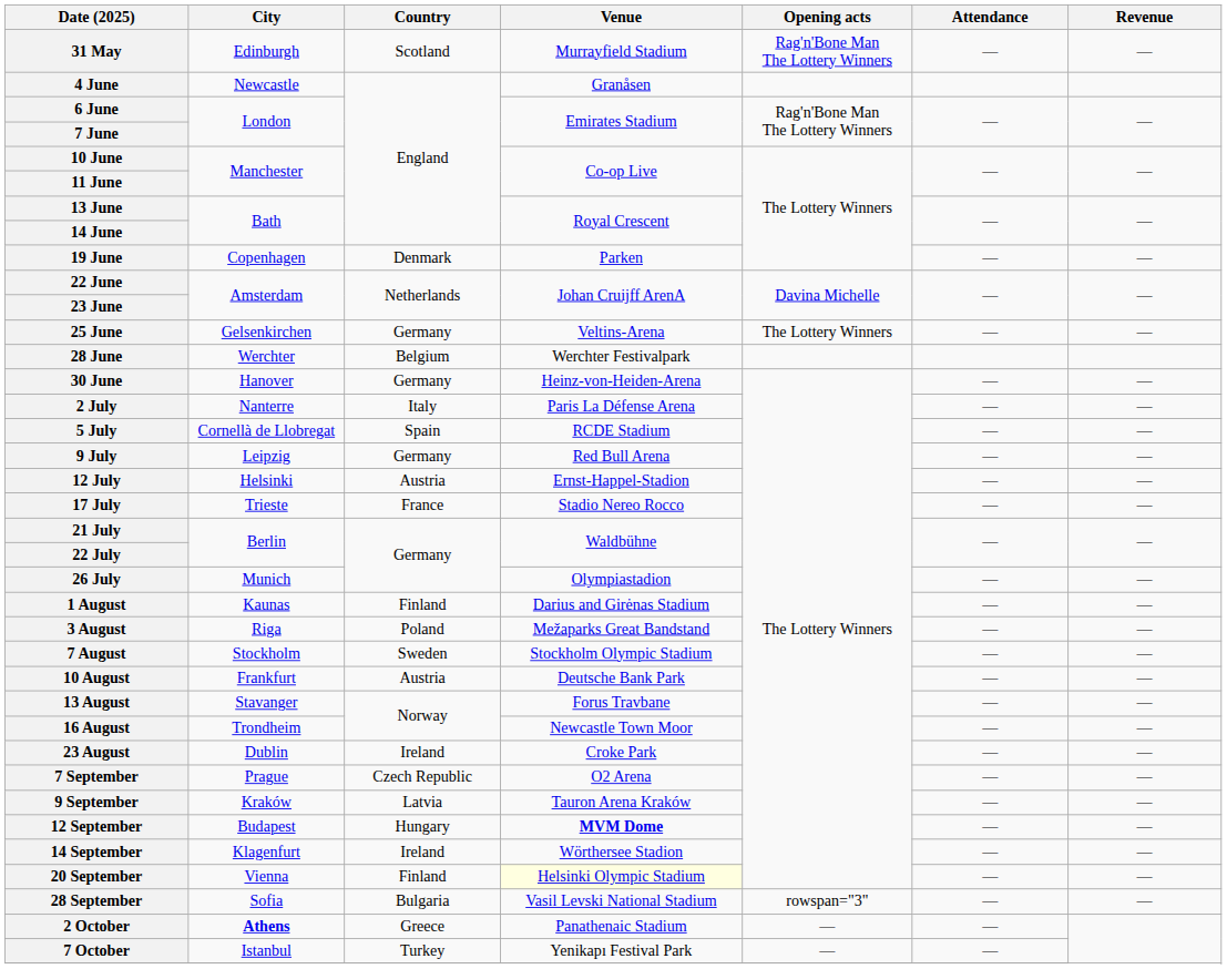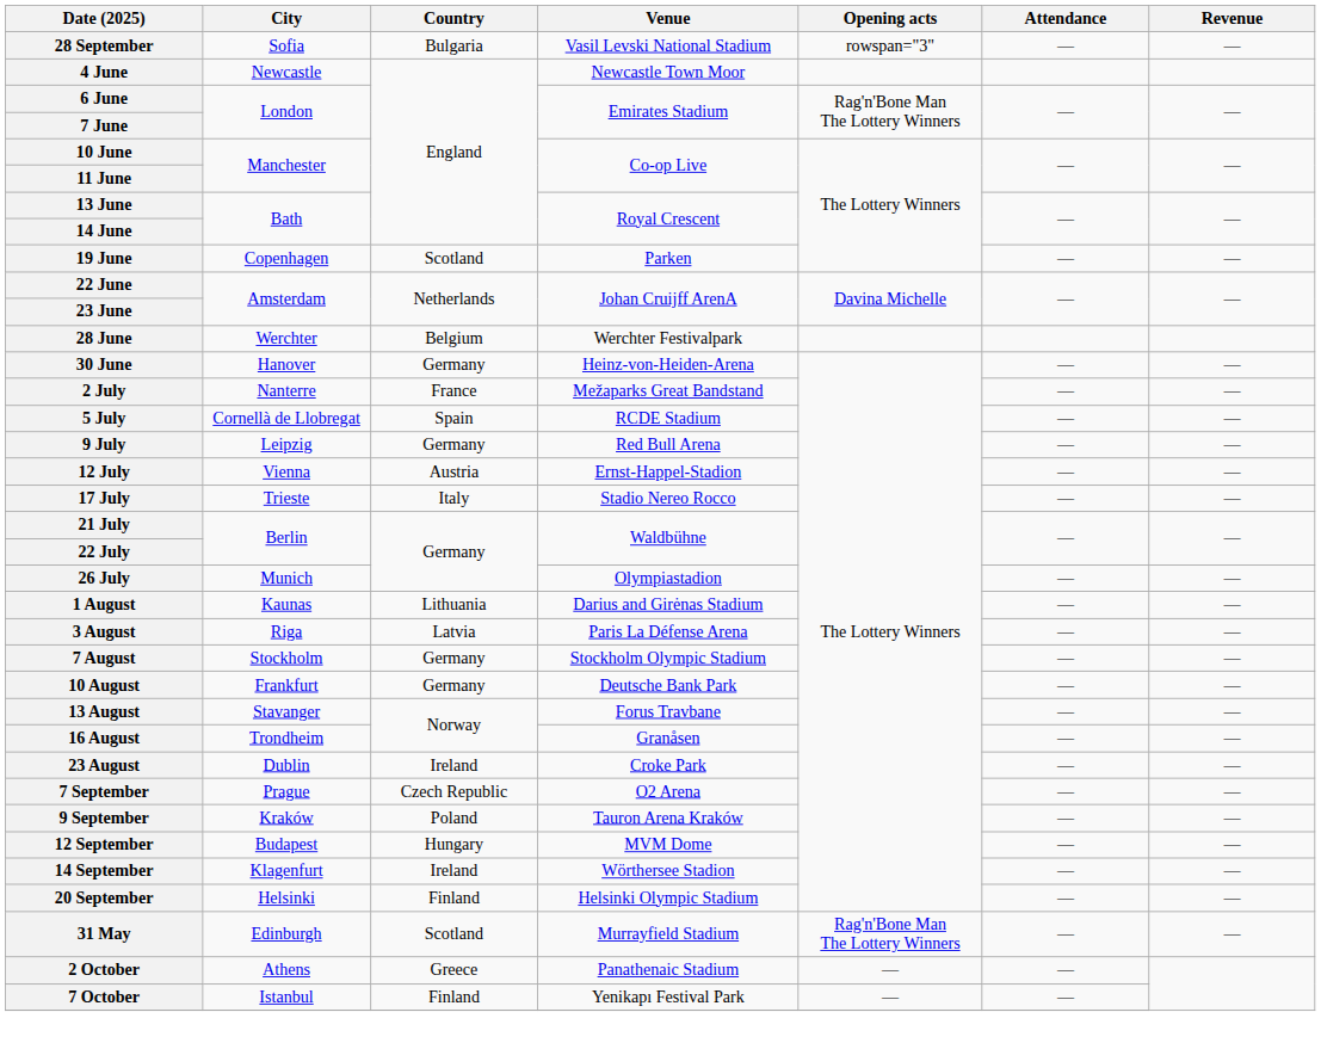rows swapped: 31 May <-> 28 September
4 June | Venue: Granåsen -> Newcastle Town Moor
19 June | Country: Denmark -> Scotland
- row: 25 June | Gelsenkirchen | Germany | Veltins-Arena | The Lottery Winners | — | —
2 July | Country: Italy -> France
2 July | Venue: Paris La Défense Arena -> Mežaparks Great Bandstand
12 July | City: Helsinki -> Vienna
17 July | Country: France -> Italy
1 August | Country: Finland -> Lithuania
3 August | Country: Poland -> Latvia
3 August | Venue: Mežaparks Great Bandstand -> Paris La Défense Arena
7 August | Country: Sweden -> Germany
10 August | Country: Austria -> Germany
16 August | Venue: Newcastle Town Moor -> Granåsen
9 September | Country: Latvia -> Poland
12 September | Venue: bold -> normal
20 September | City: Vienna -> Helsinki
20 September | Venue: lightyellow background -> no background
2 October | City: bold -> normal
7 October | Country: Turkey -> Finland
